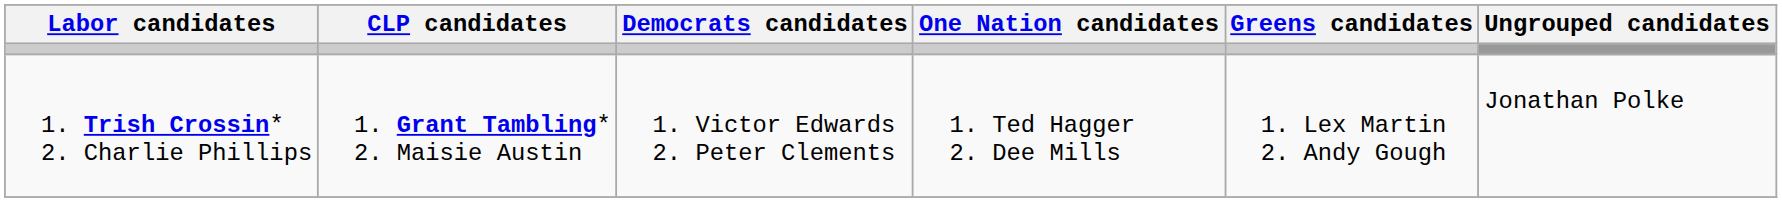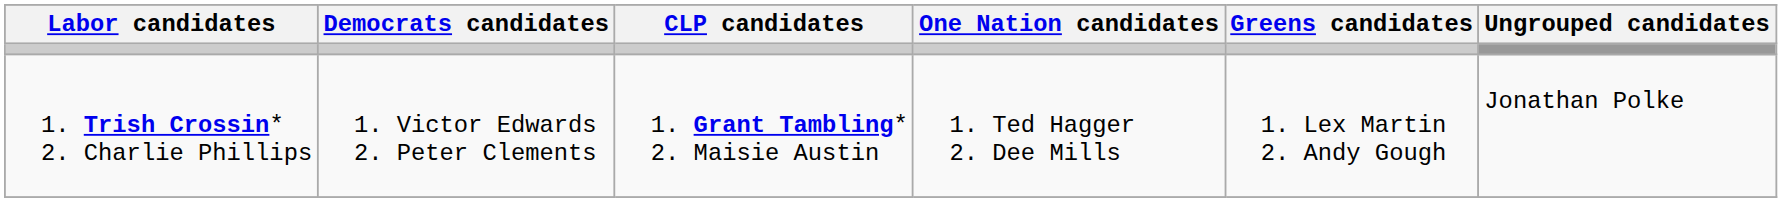columns swapped: CLP candidates <-> Democrats candidates
